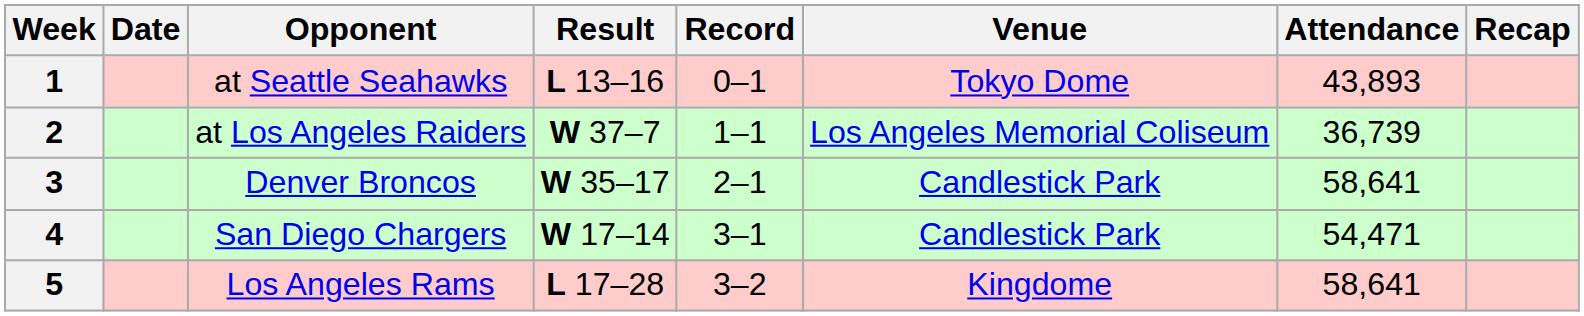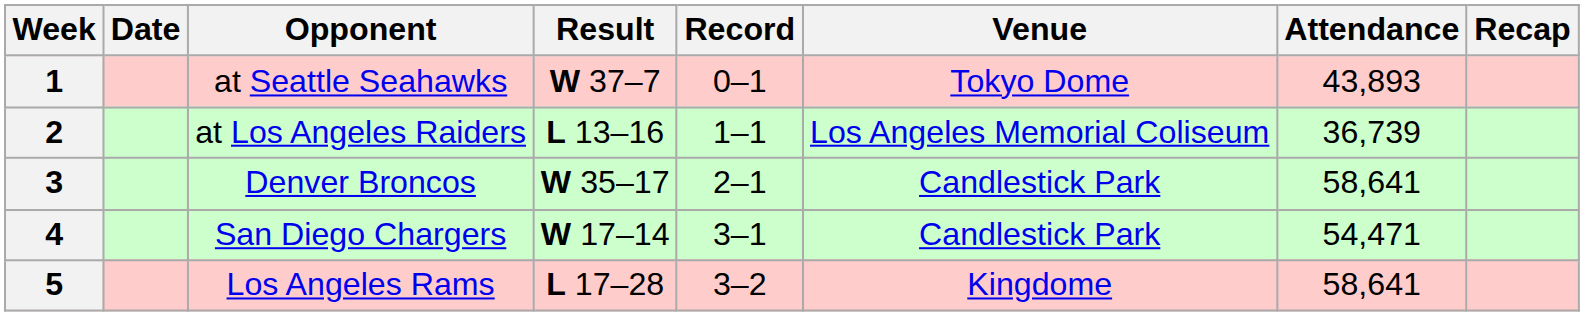1 | Result: L 13–16 -> W 37–7
2 | Result: W 37–7 -> L 13–16
